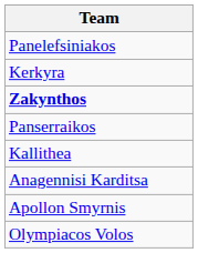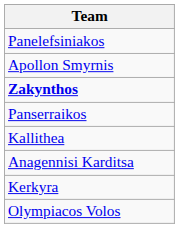row 3 | column 1: Kerkyra -> Apollon Smyrnis
row 8 | column 1: Apollon Smyrnis -> Kerkyra
